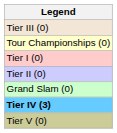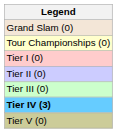row 2 | column 1: Tier III (0) -> Grand Slam (0)
row 6 | column 1: Grand Slam (0) -> Tier III (0)
